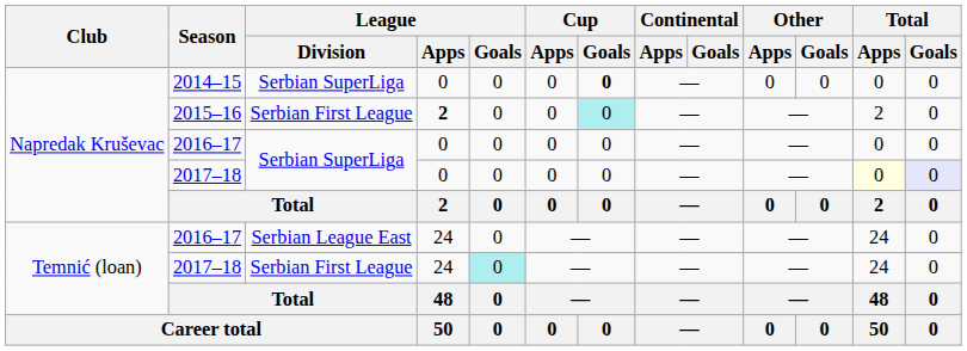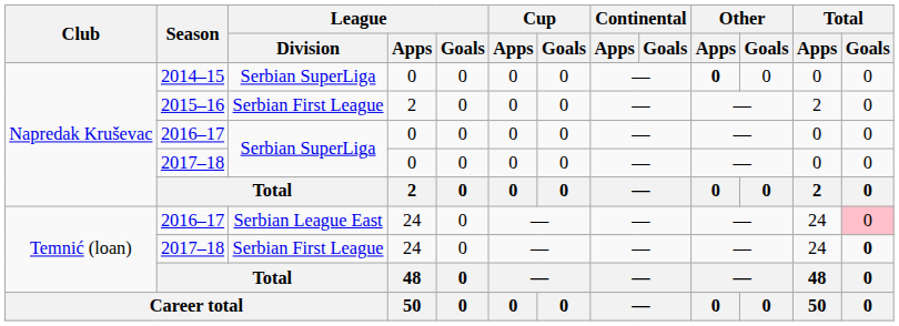2014–15 | Cup / Goals: bold -> normal
2014–15 | Other / Apps: normal -> bold
2015–16 | League / Apps: bold -> normal
2015–16 | Cup / Goals: paleturquoise background -> no background
2017–18 / Serbian SuperLiga | Total / Apps: lightyellow background -> no background
2017–18 / Serbian SuperLiga | Total / Goals: lavender background -> no background
2016–17 / Serbian League East | Total / Goals: no background -> pink background
2017–18 / Serbian First League | League / Goals: paleturquoise background -> no background
2017–18 / Serbian First League | Total / Goals: normal -> bold
